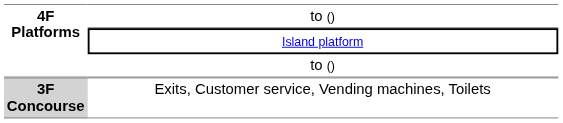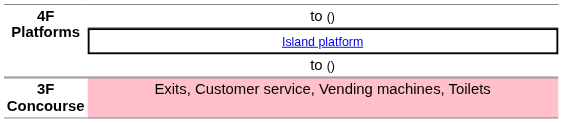Exits, Customer service, Vending machines, Toilets | column 1: lightgrey background -> no background
Exits, Customer service, Vending machines, Toilets | column 2: no background -> pink background
